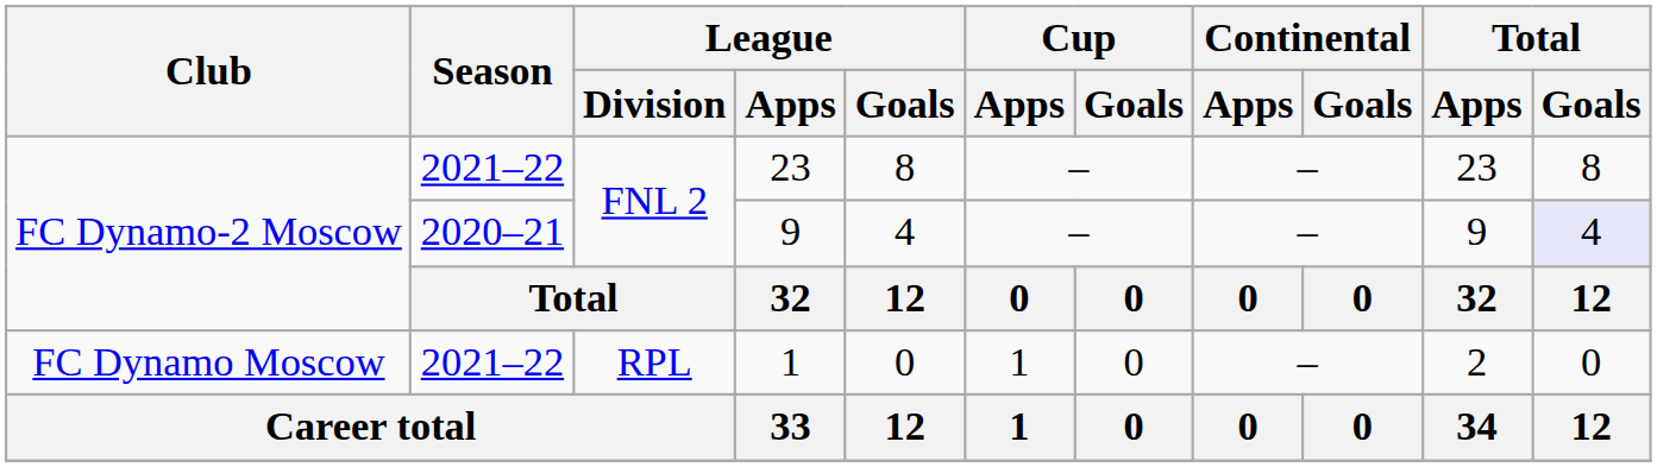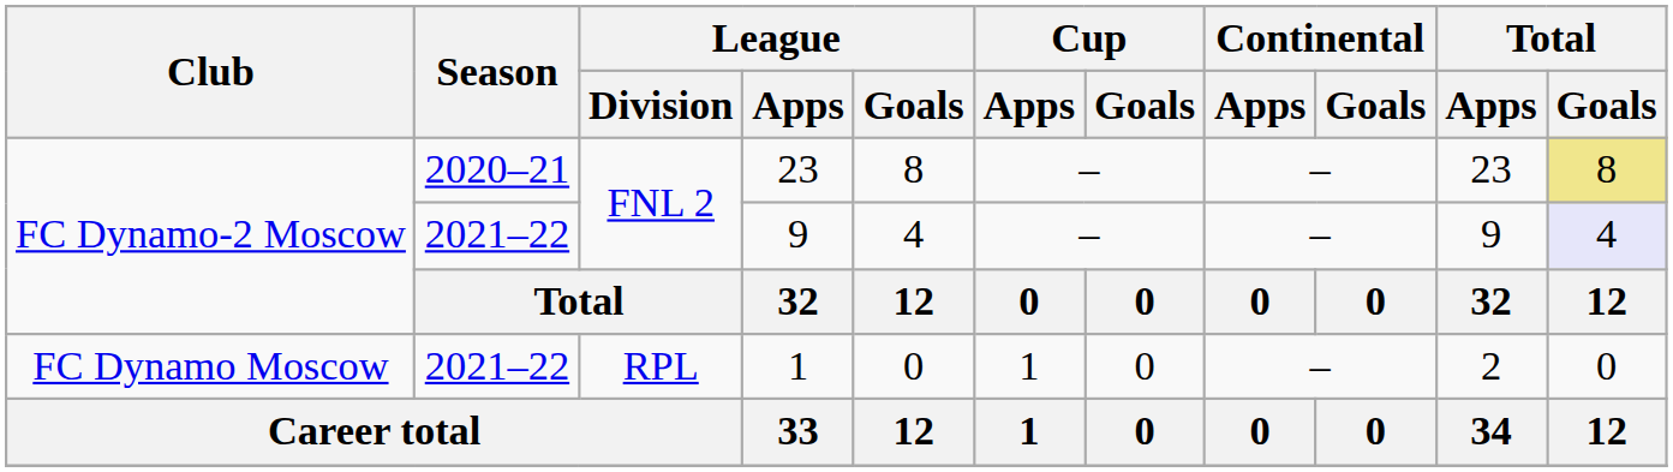row 3 | Season: 2021–22 -> 2020–21
row 3 | Total / Goals: no background -> khaki background
row 4 | Season: 2020–21 -> 2021–22
